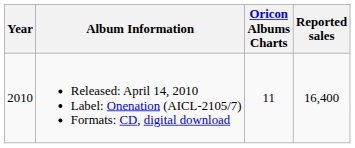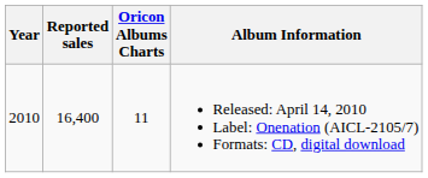columns swapped: Album Information <-> Reported sales
